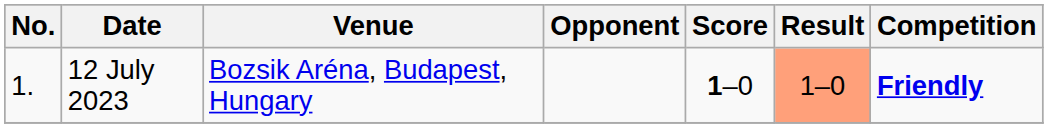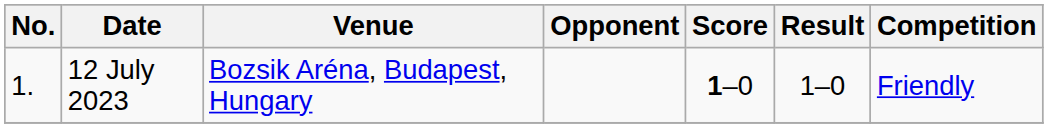12 July 2023 | Result: lightsalmon background -> no background
12 July 2023 | Competition: bold -> normal
